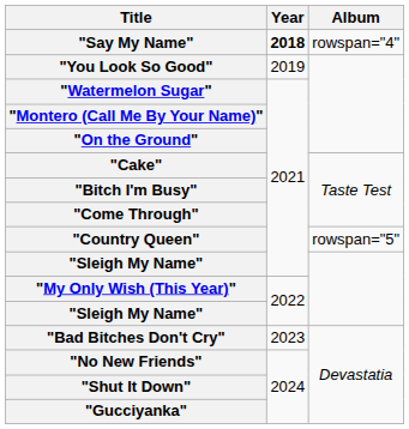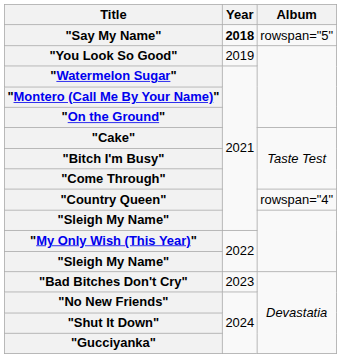"Say My Name" | Album: rowspan="4" -> rowspan="5"
"Country Queen" | Album: rowspan="5" -> rowspan="4"
